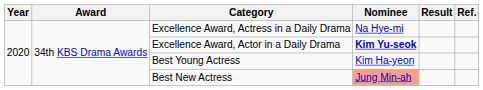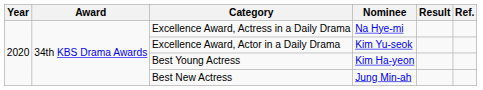Excellence Award, Actor in a Daily Drama | Nominee: bold -> normal
Best New Actress | Nominee: lightsalmon background -> no background
